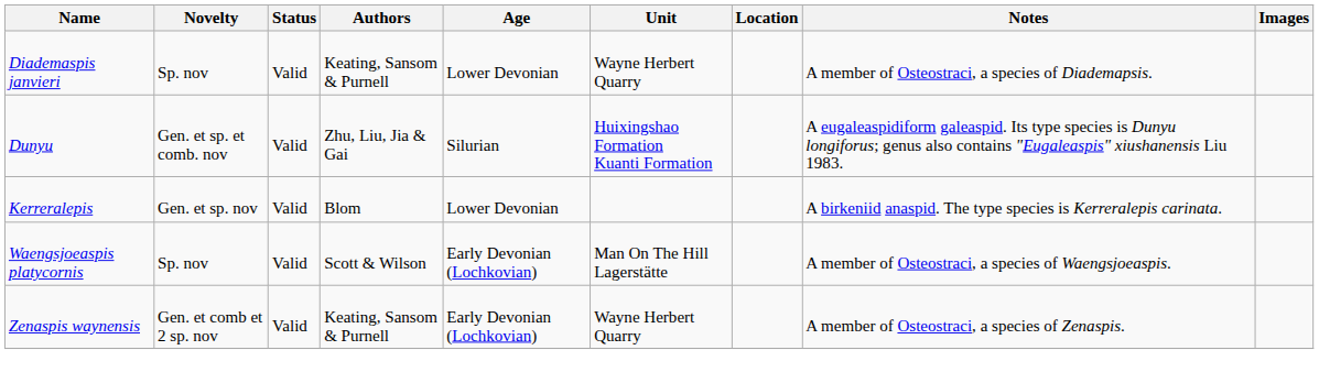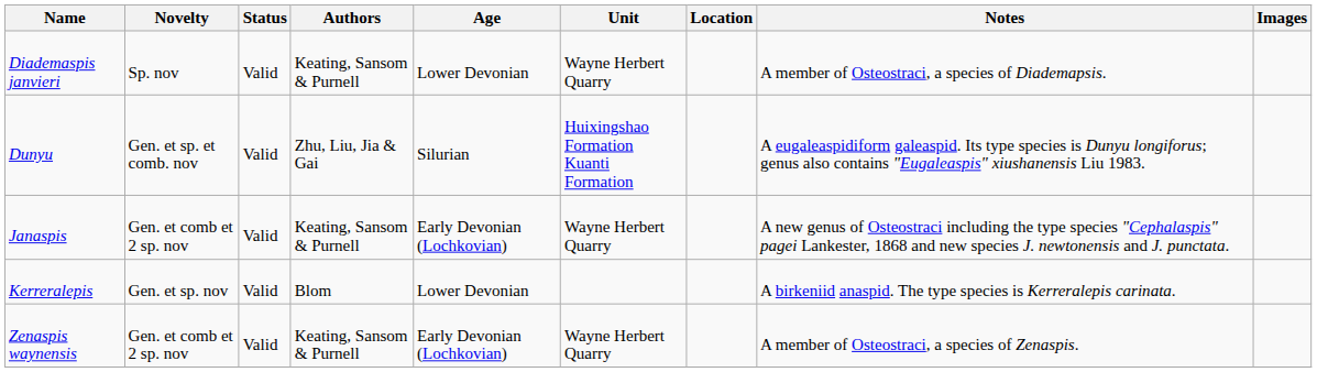+ row: Janaspis | Gen. et comb et 2 sp. nov | Valid | Keating, Sansom & Purnell | Early Devonian (Lochkovian) | Wayne Herbert Quarry | A new genus of Osteostraci including the type species "Cephalaspis" pagei Lankester, 1868 and new species J. newtonensis and J. punctata.
- row: Waengsjoeaspis platycornis | Sp. nov | Valid | Scott & Wilson | Early Devonian (Lochkovian) | Man On The Hill Lagerstätte | A member of Osteostraci, a species of Waengsjoeaspis.
